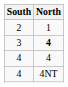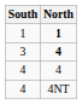row 2 | South: 2 -> 1
row 2 | North: normal -> bold
